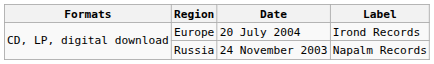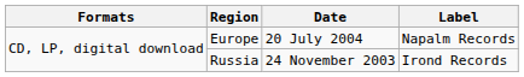Europe | Label: Irond Records -> Napalm Records
Russia | Label: Napalm Records -> Irond Records
